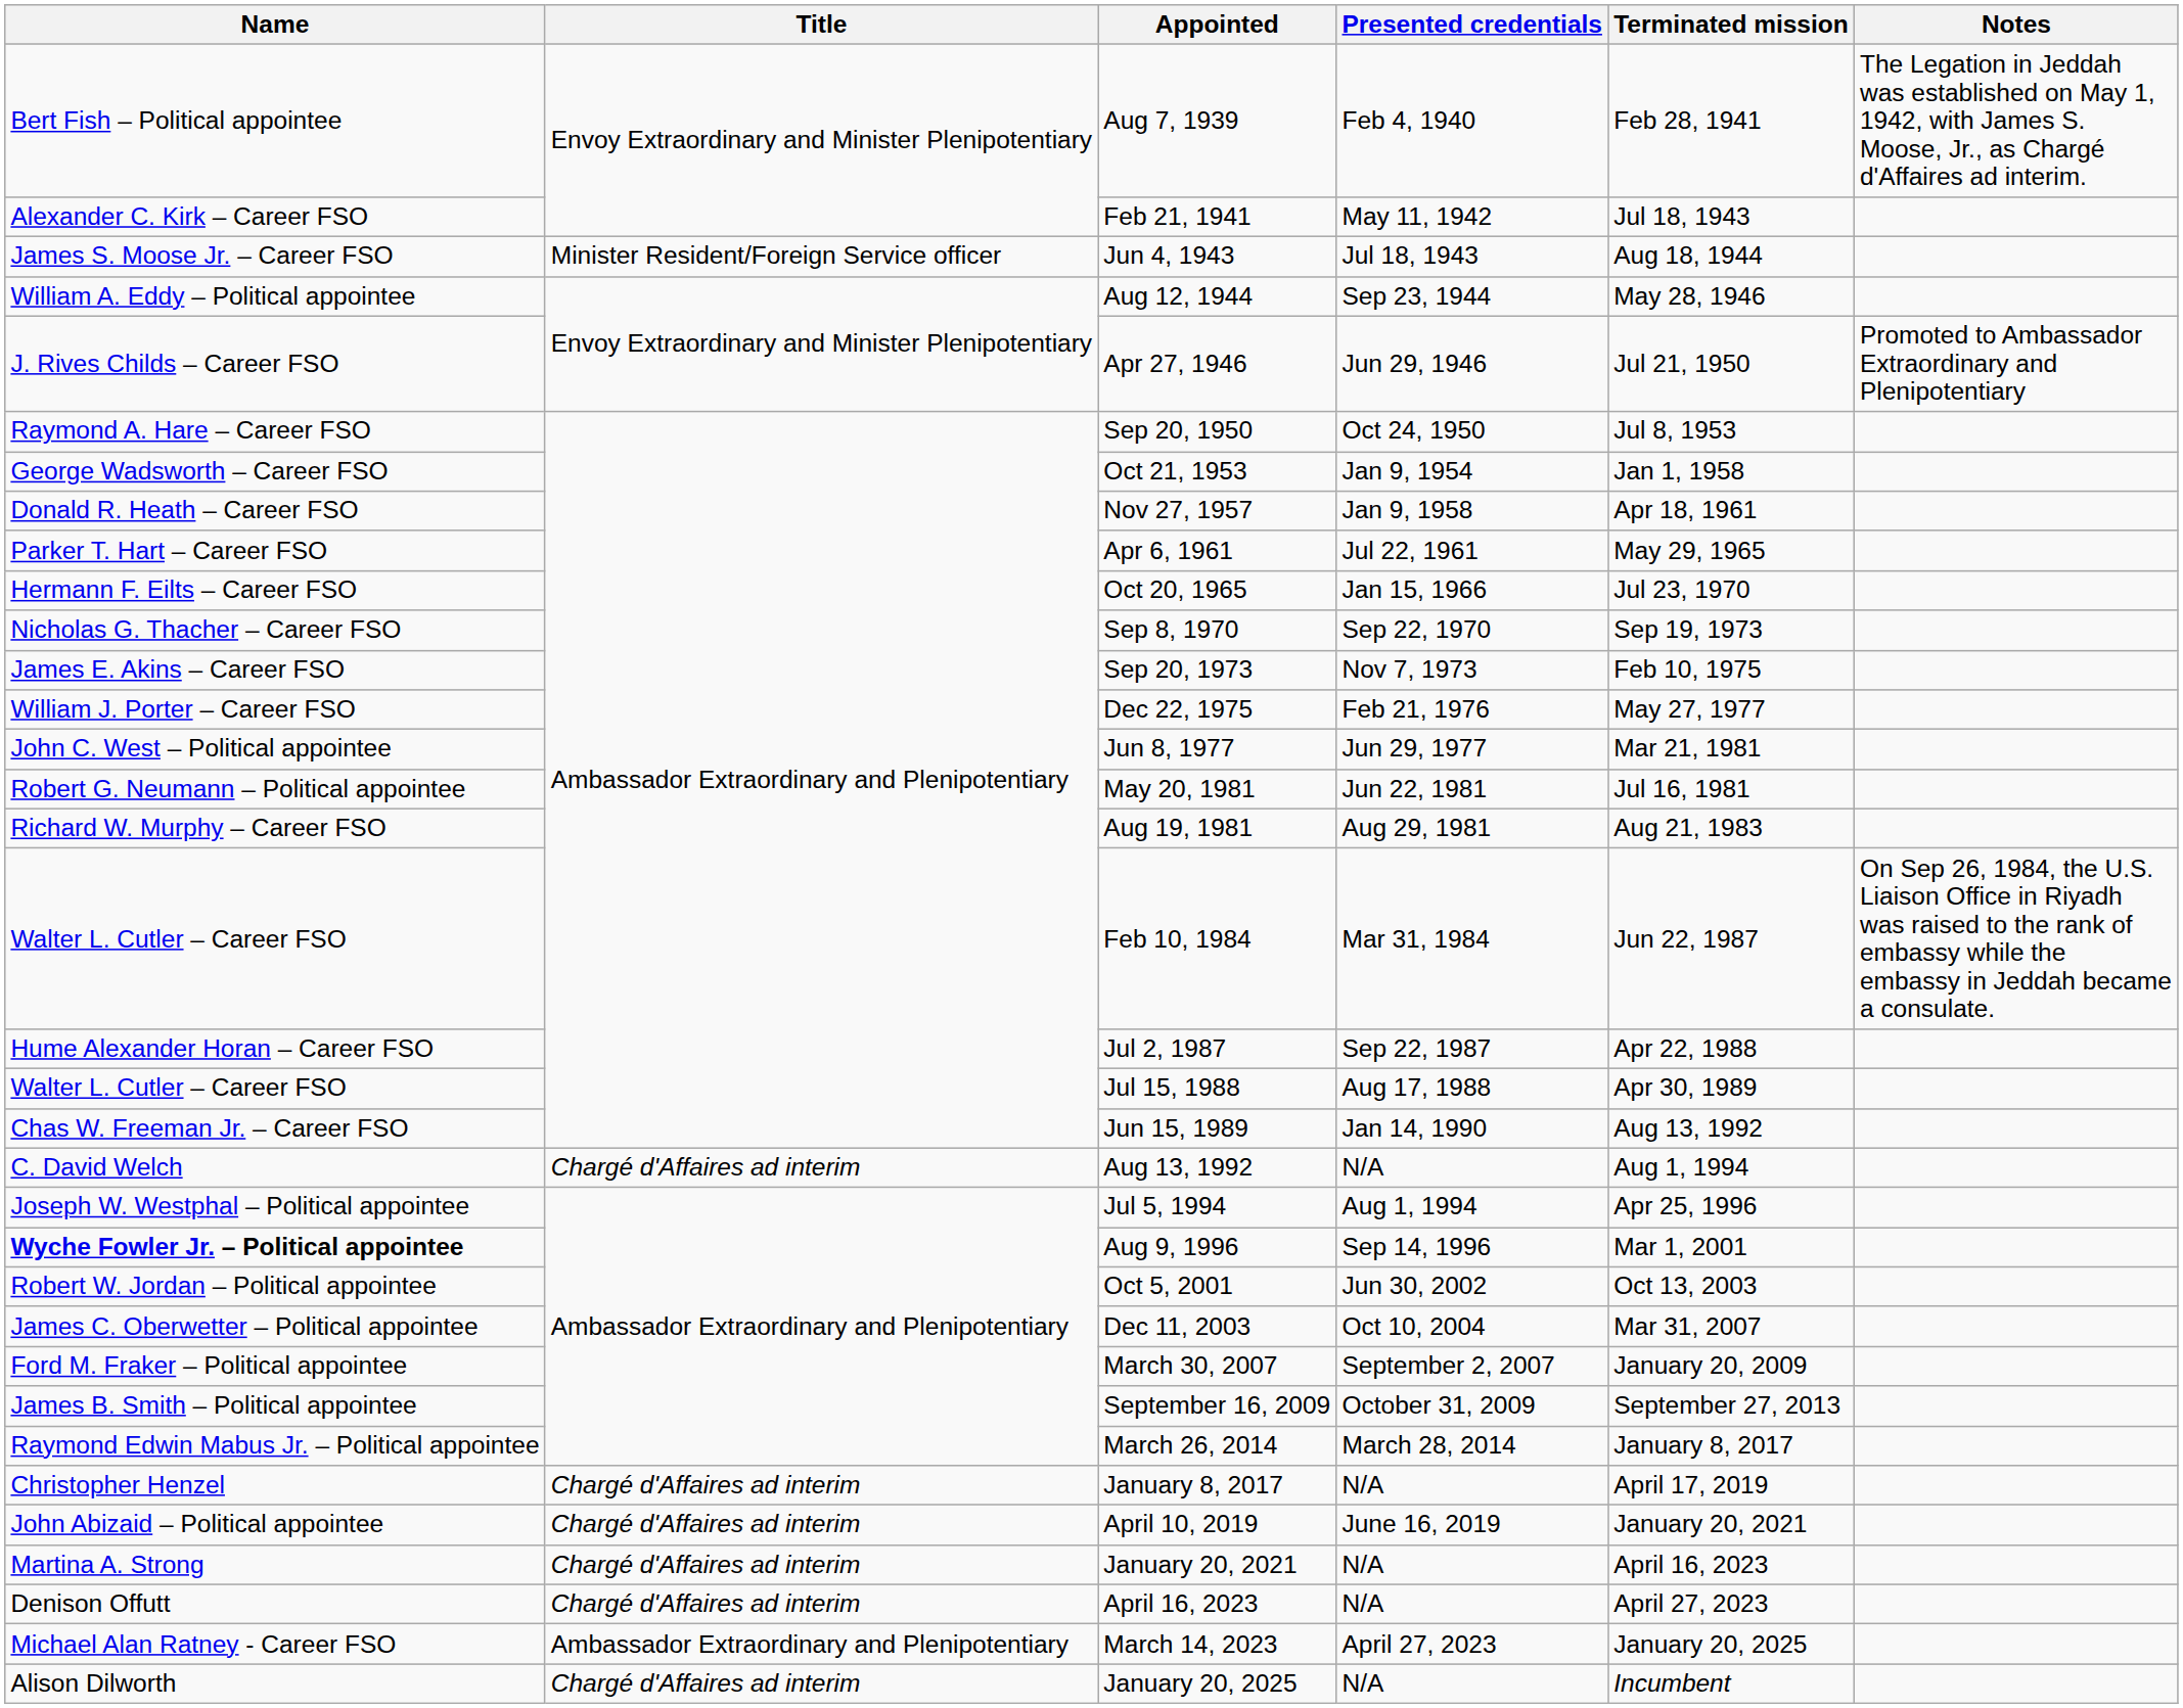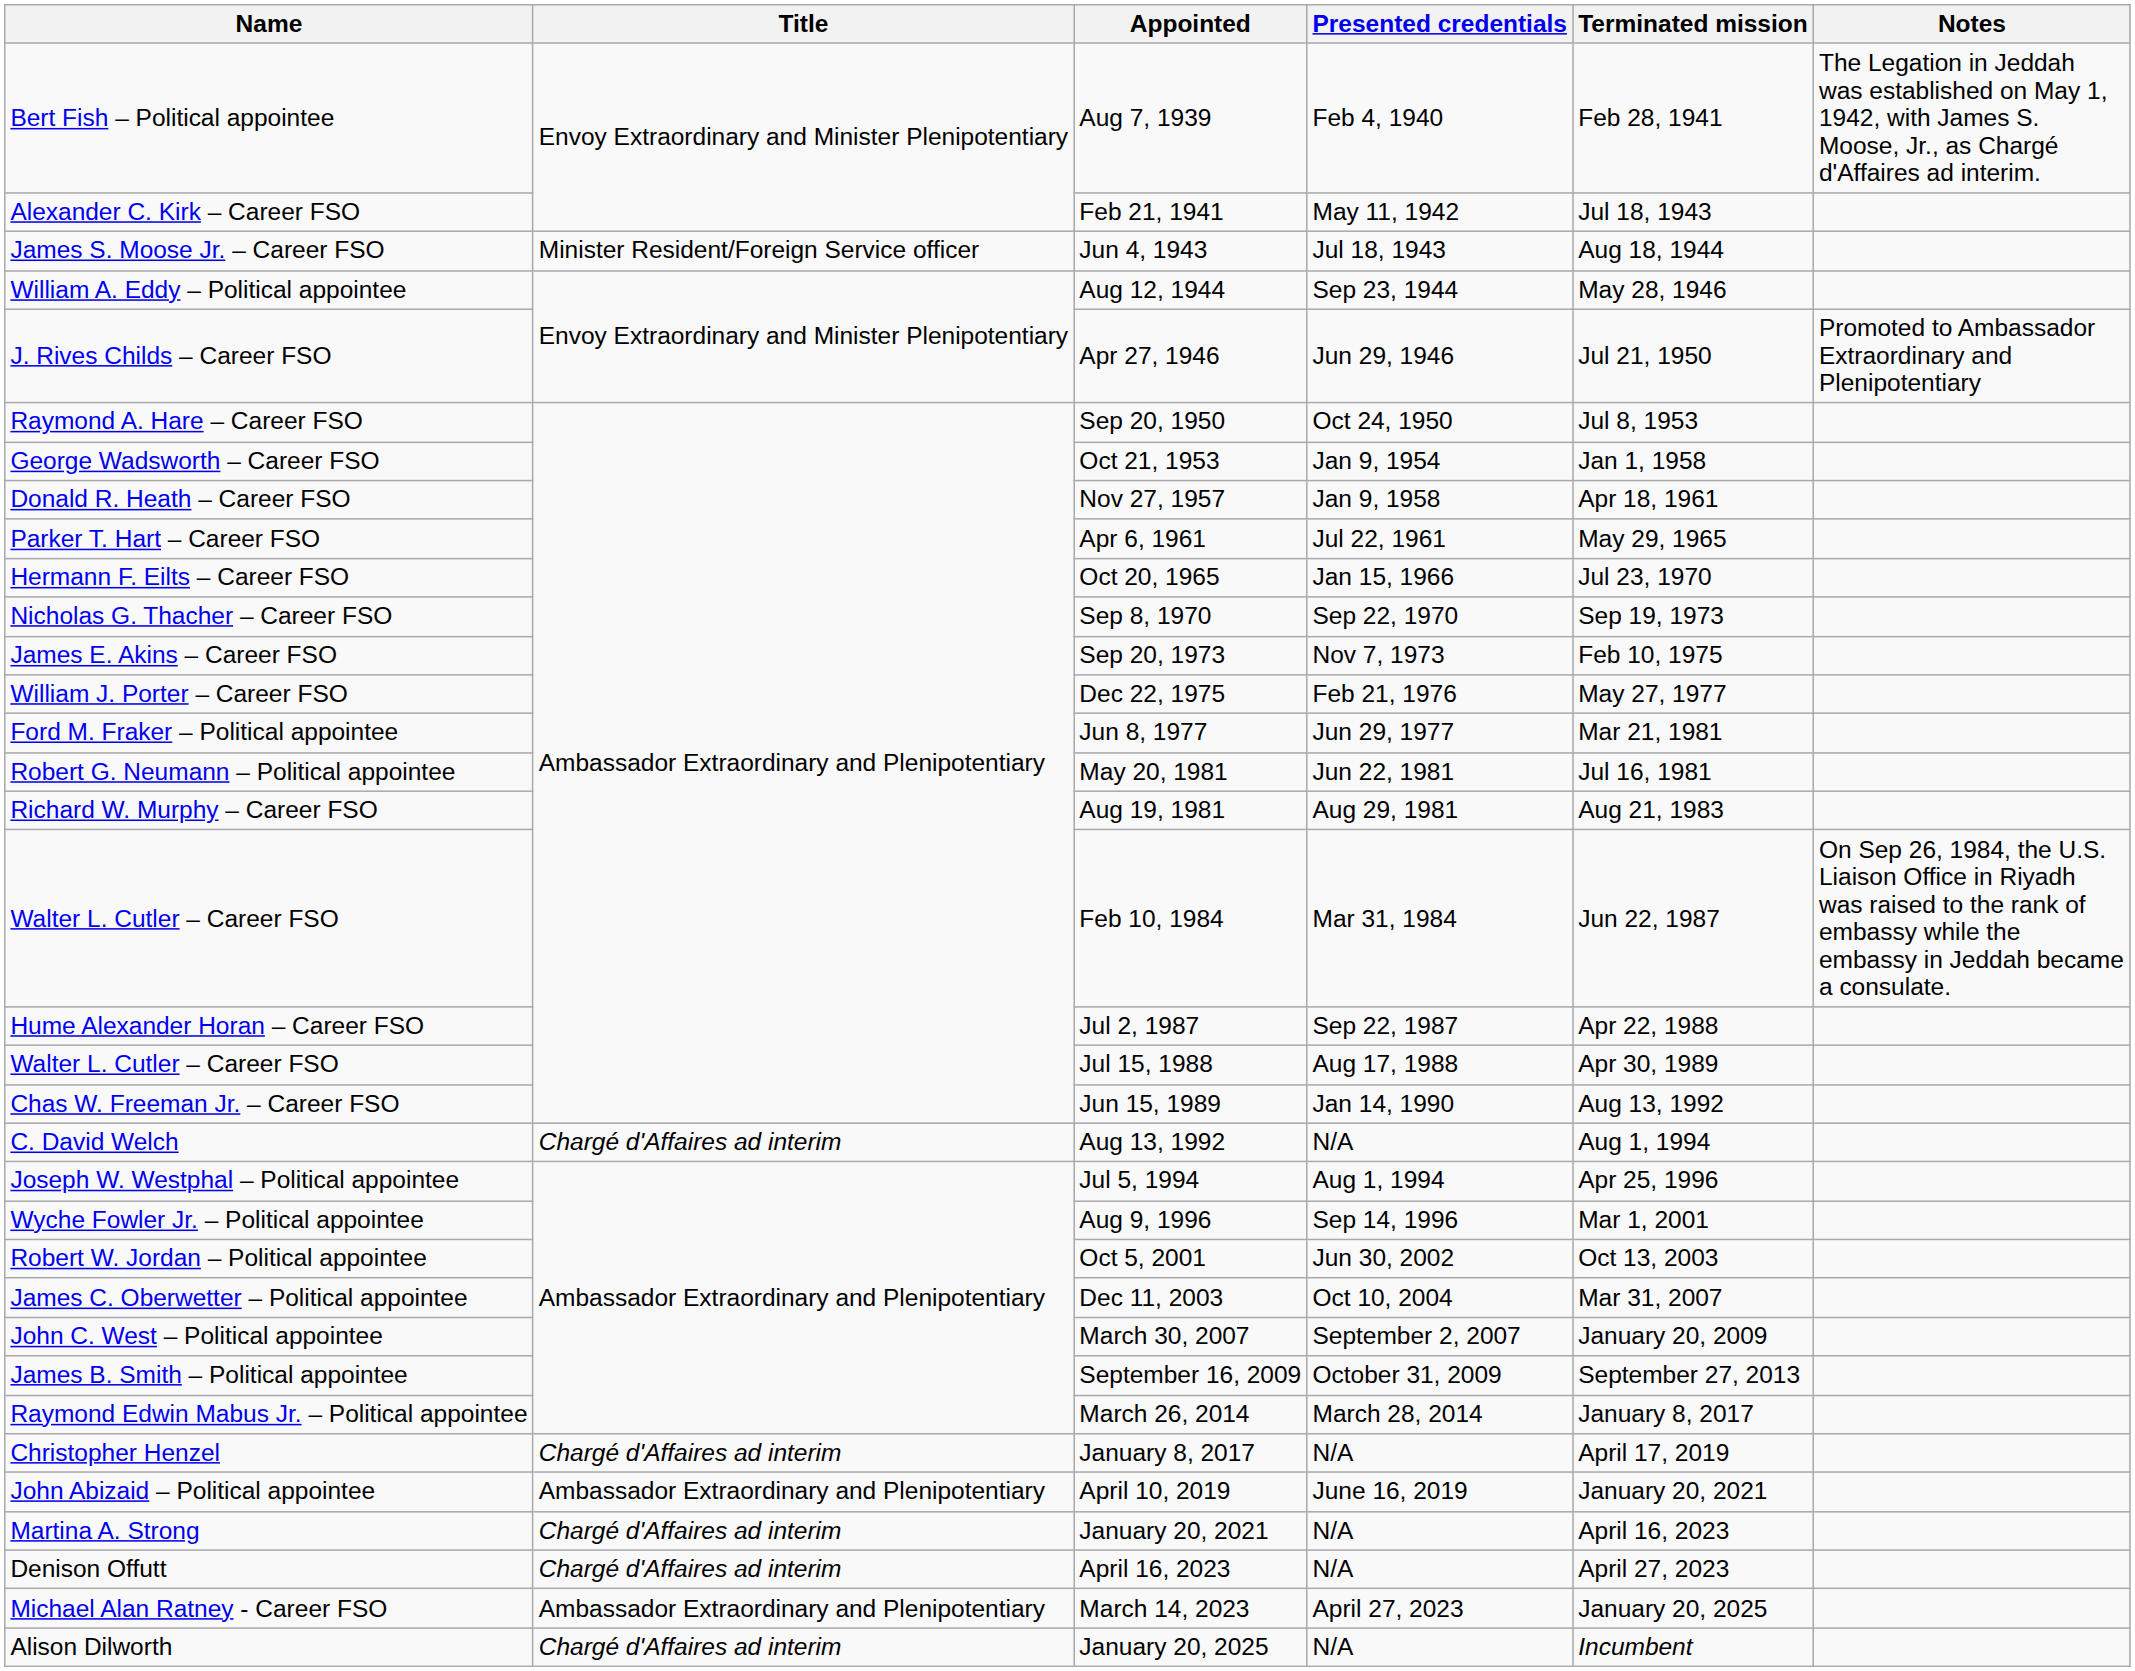Jun 8, 1977 | Name: John C. West – Political appointee -> Ford M. Fraker – Political appointee
Aug 9, 1996 | Name: bold -> normal
March 30, 2007 | Name: Ford M. Fraker – Political appointee -> John C. West – Political appointee
April 10, 2019 | Title: Chargé d'Affaires ad interim -> Ambassador Extraordinary and Plenipotentiary
